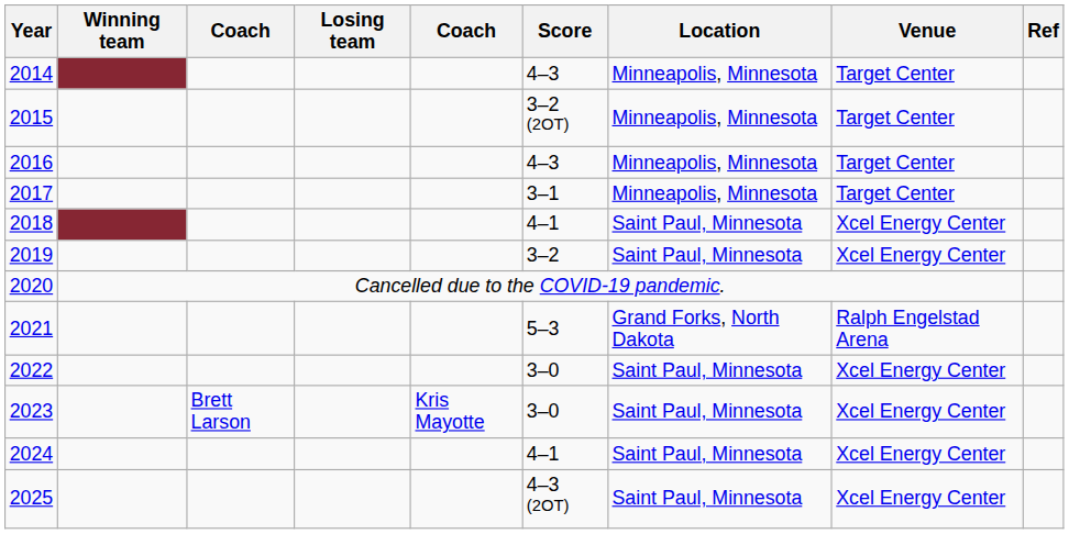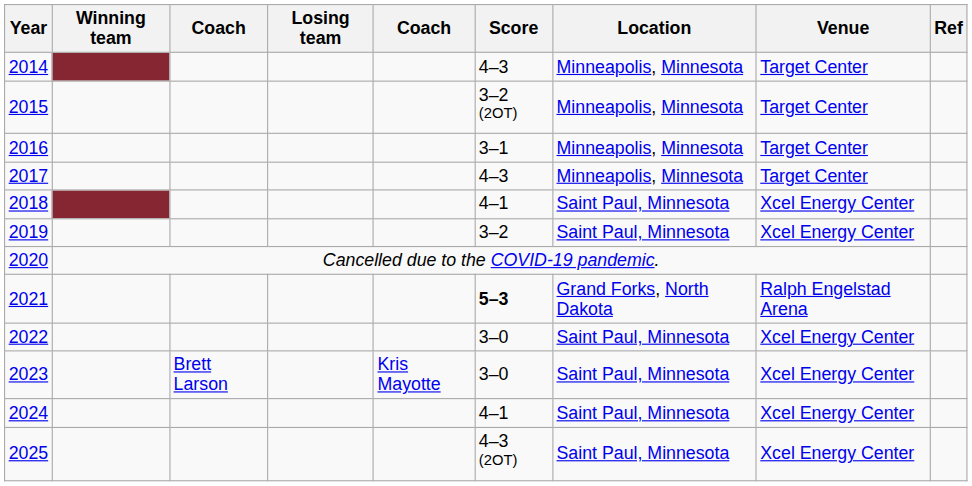2016 | Score: 4–3 -> 3–1
2017 | Score: 3–1 -> 4–3
2021 | Score: normal -> bold
